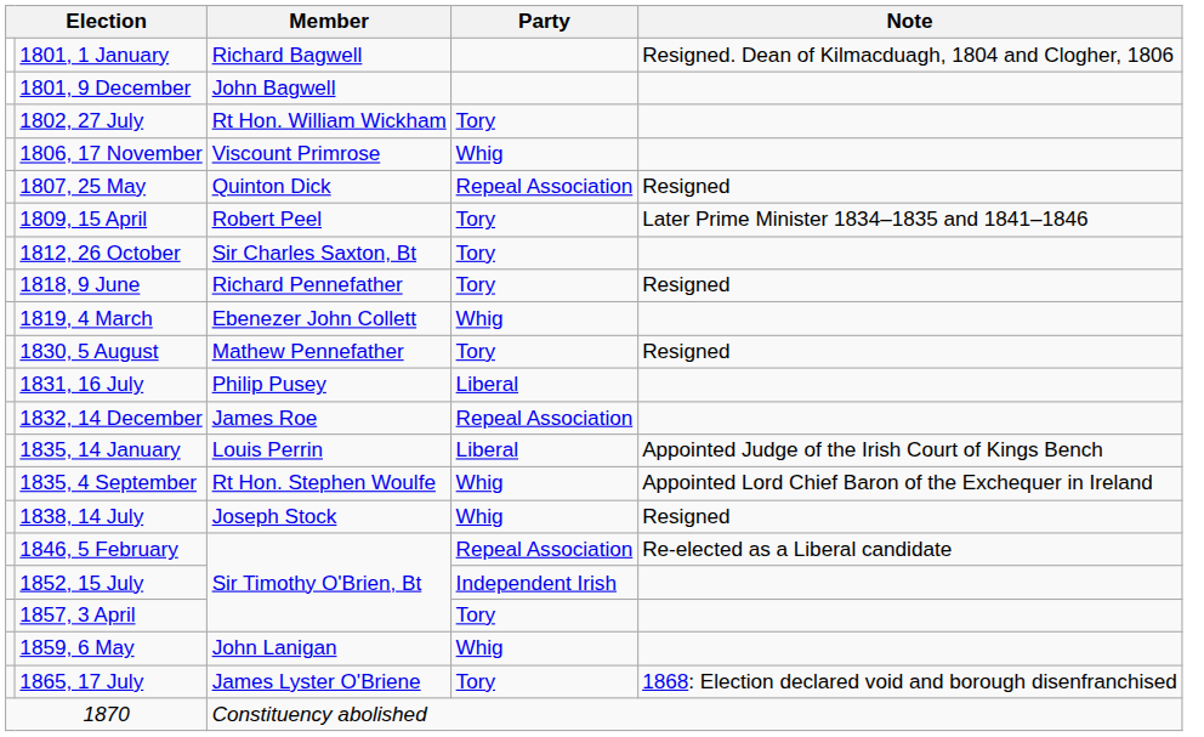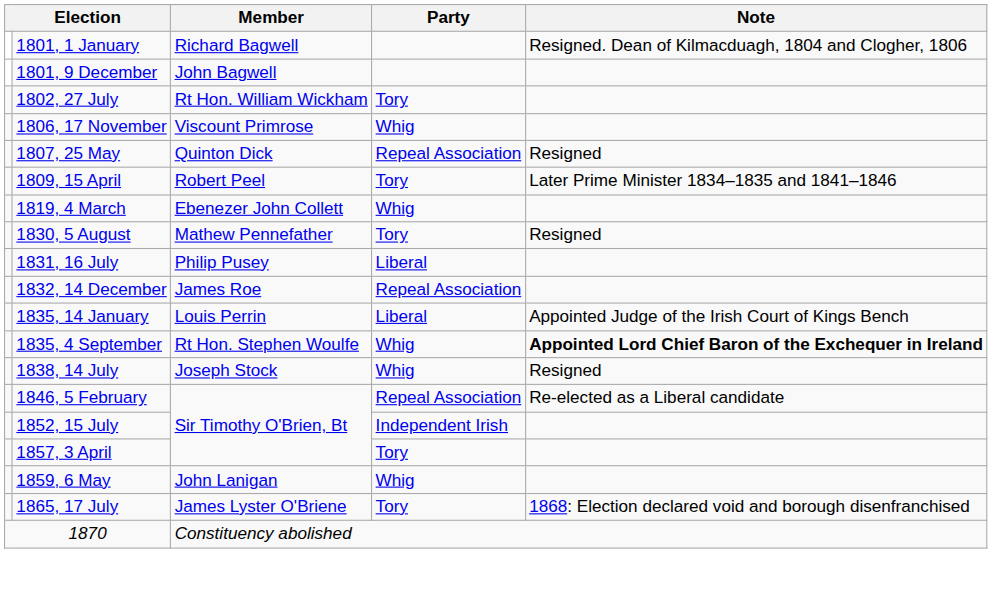- row: 1812, 26 October | Sir Charles Saxton, Bt | Tory
- row: 1818, 9 June | Richard Pennefather | Tory | Resigned
1835, 4 September | Note: normal -> bold
